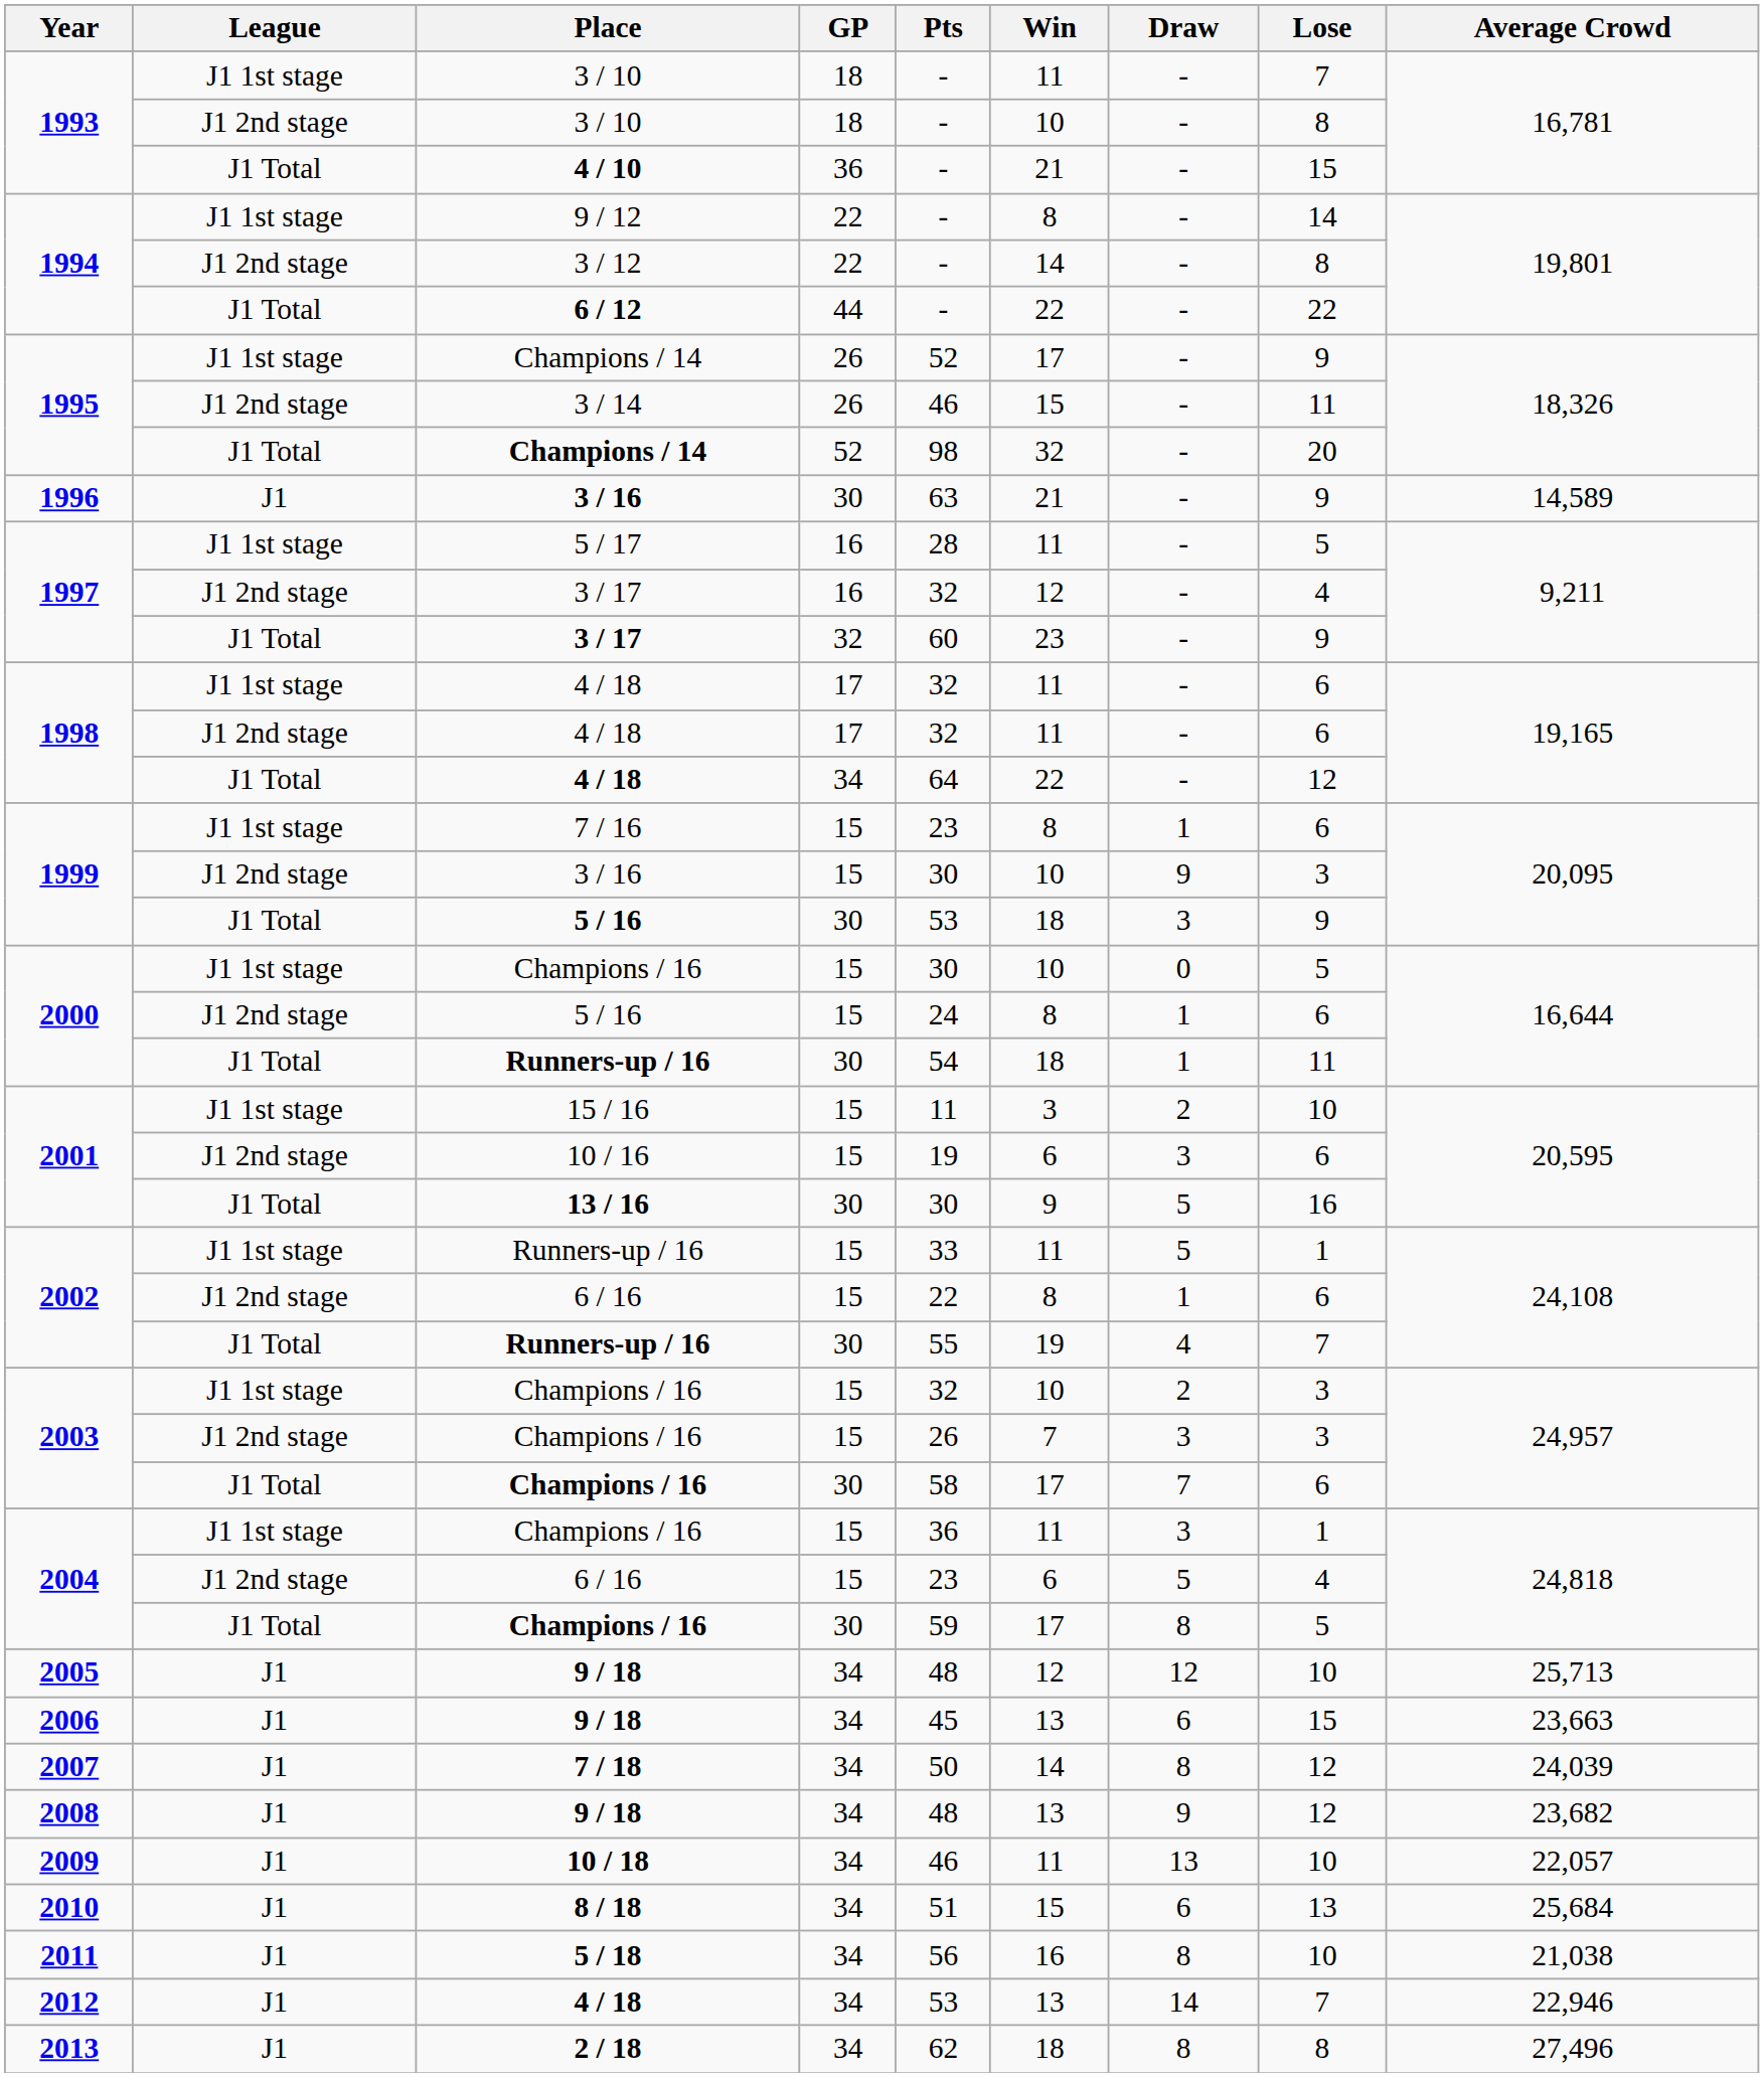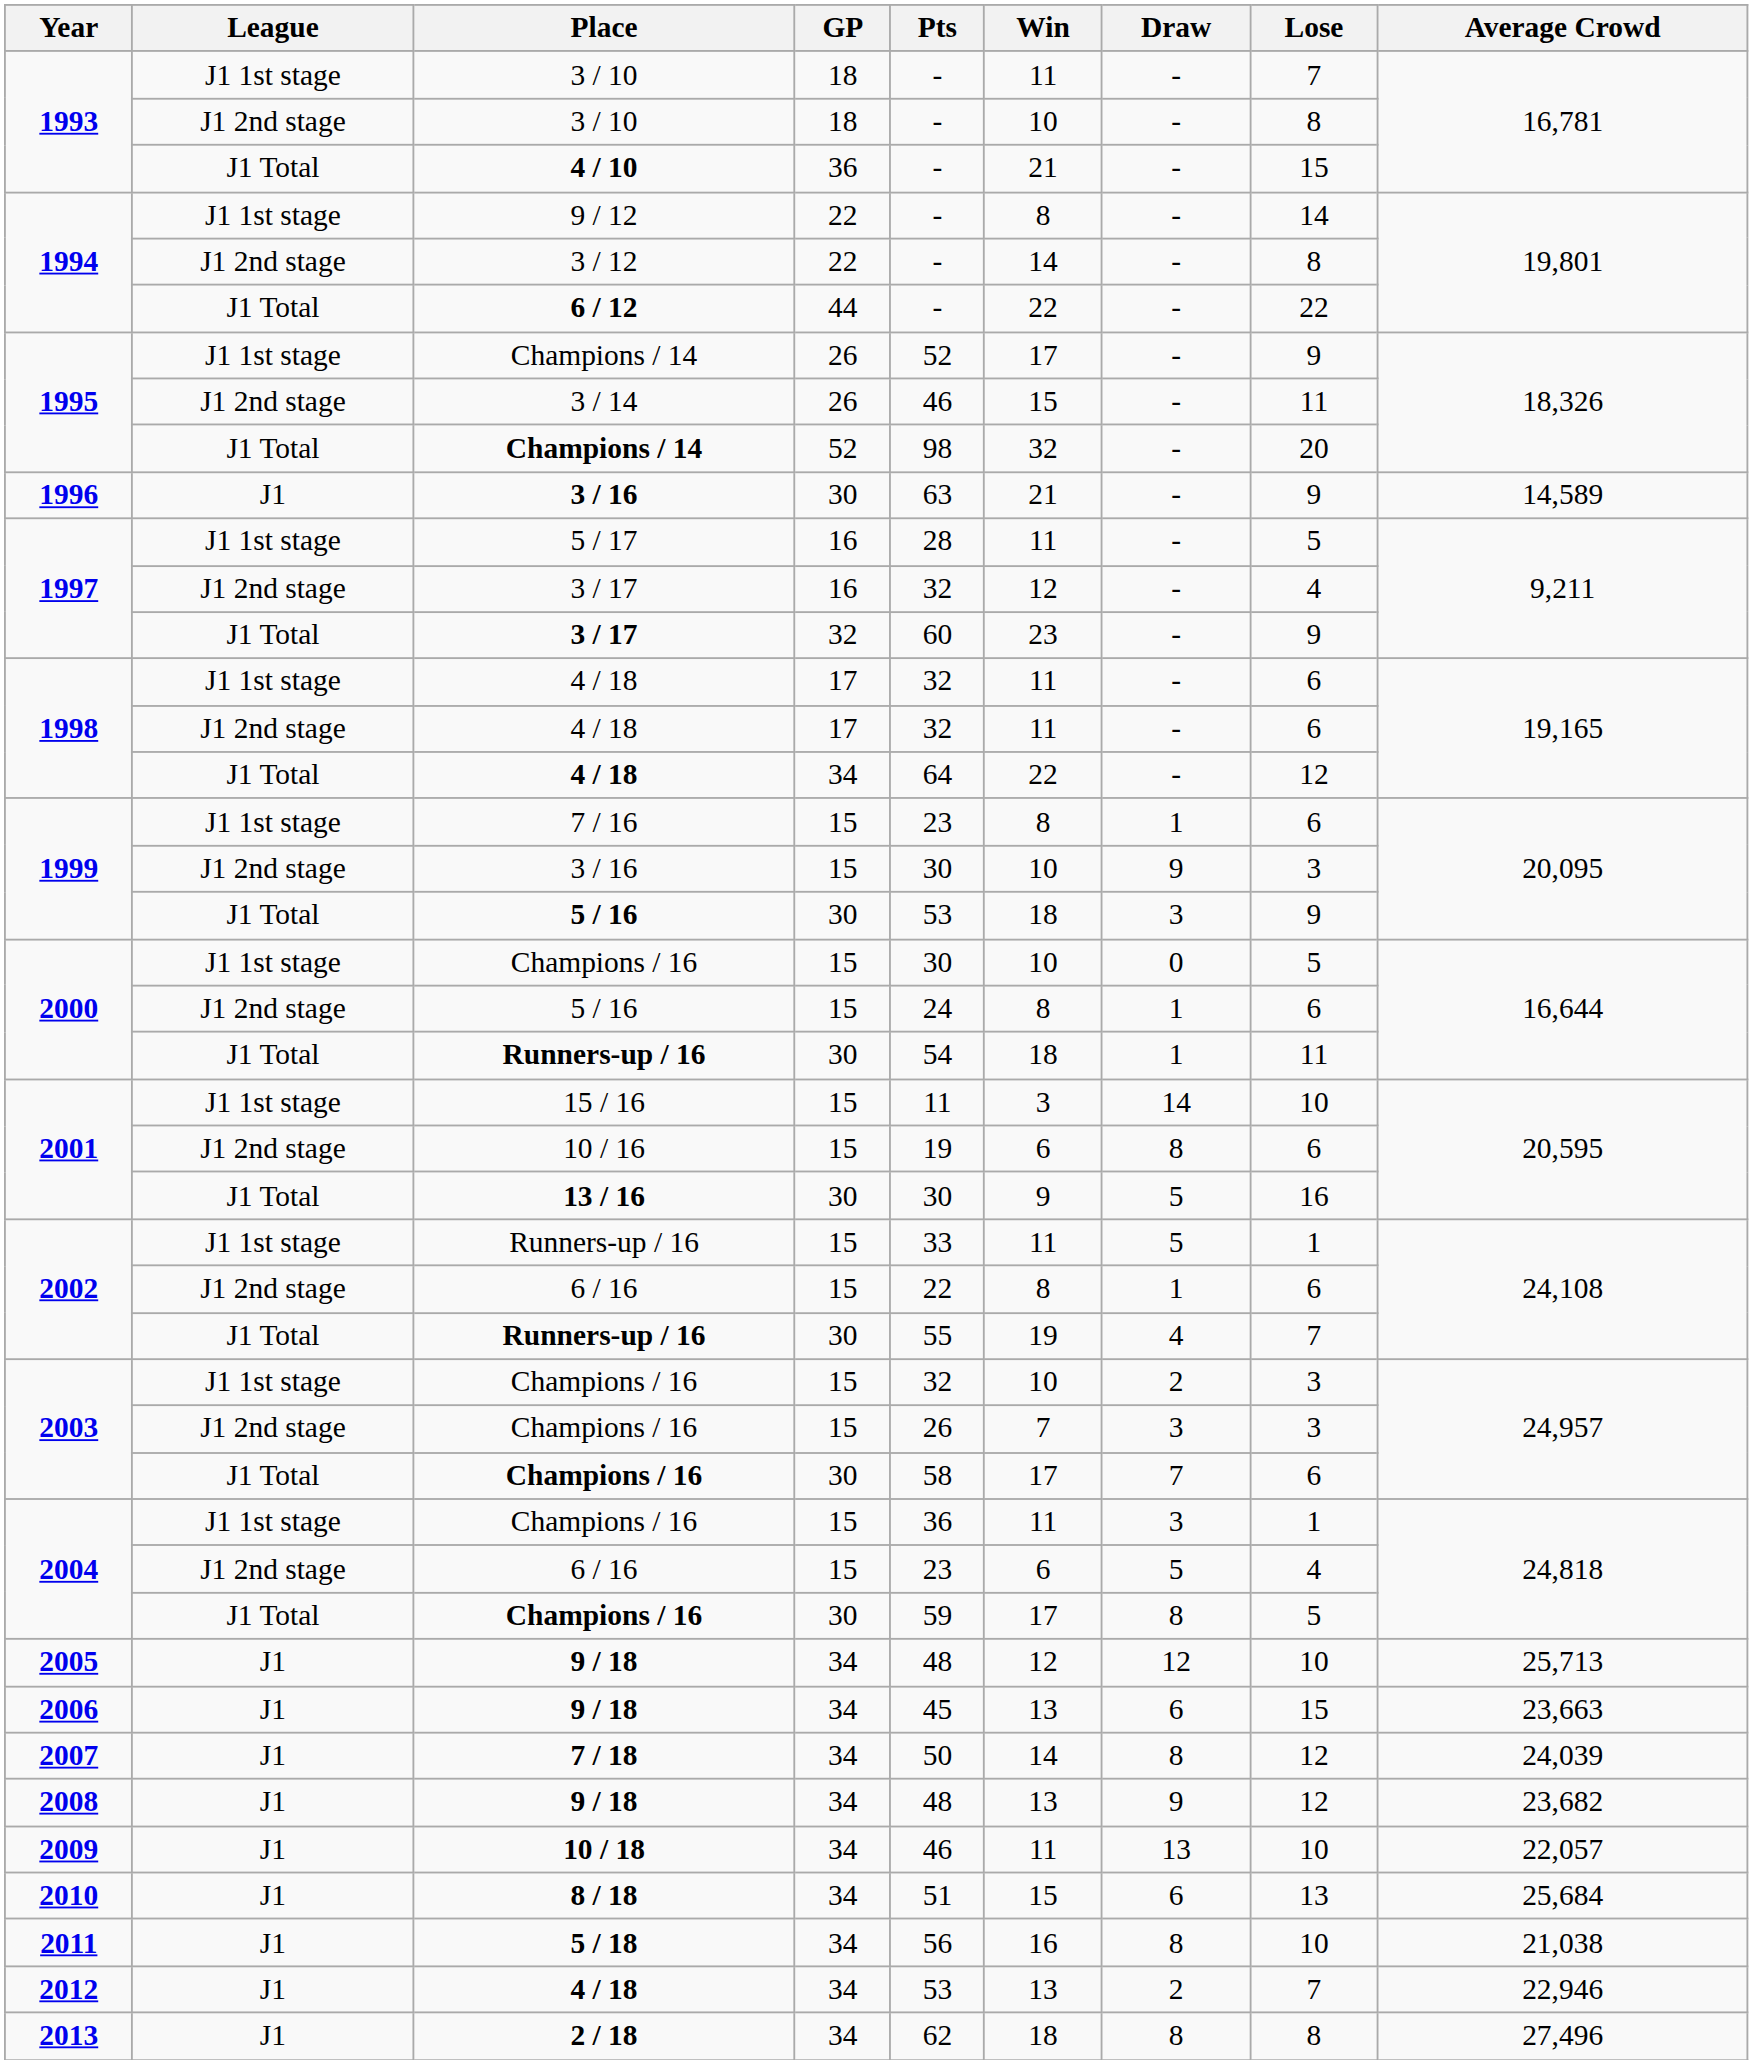15 / 16 | Draw: 2 -> 14
10 / 16 | Draw: 3 -> 8
J1 / 4 / 18 | Draw: 14 -> 2
